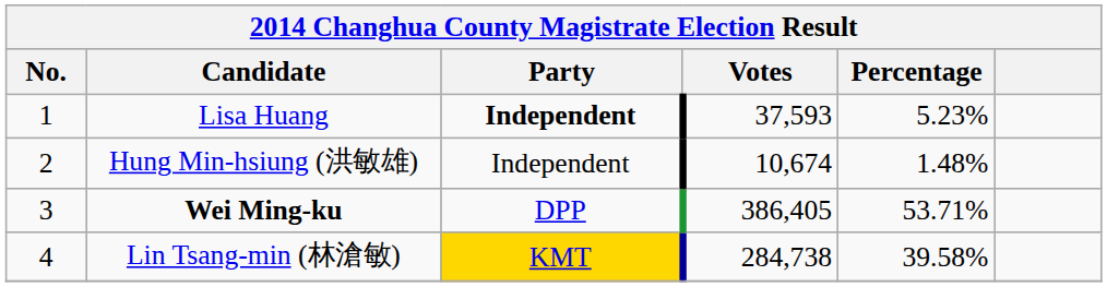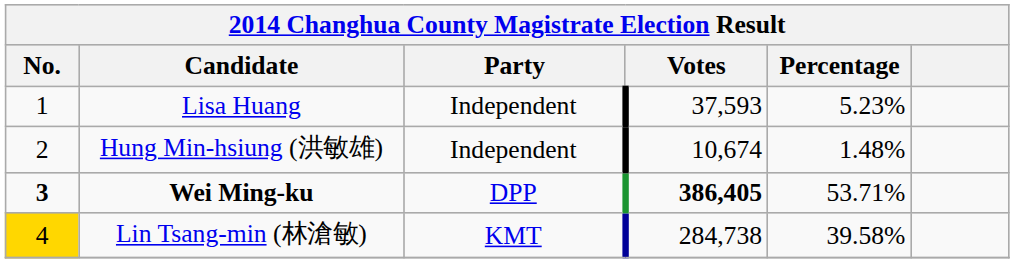Lisa Huang | Party: bold -> normal
Wei Ming-ku | No.: normal -> bold
Wei Ming-ku | Votes: normal -> bold
Lin Tsang-min (林滄敏) | No.: no background -> gold background
Lin Tsang-min (林滄敏) | Party: gold background -> no background
